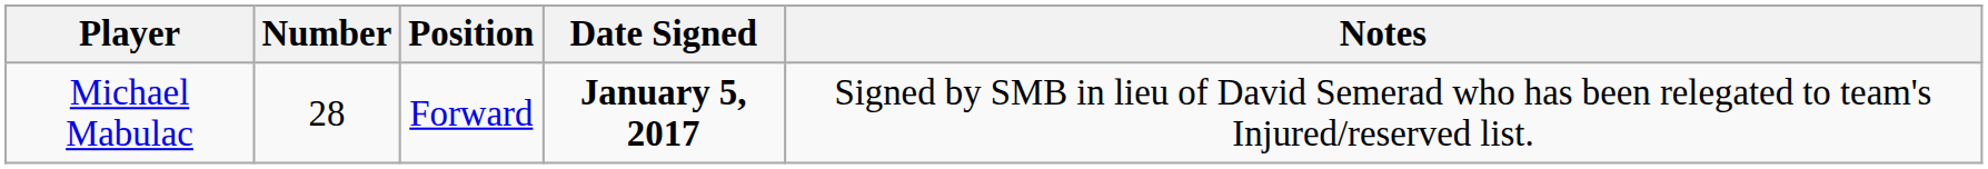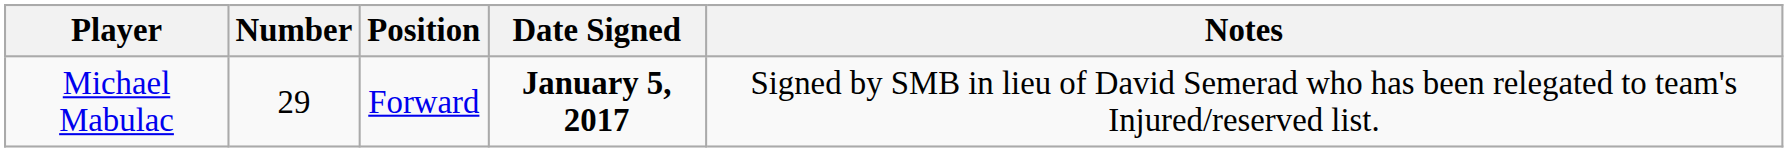Michael Mabulac | Number: 28 -> 29
